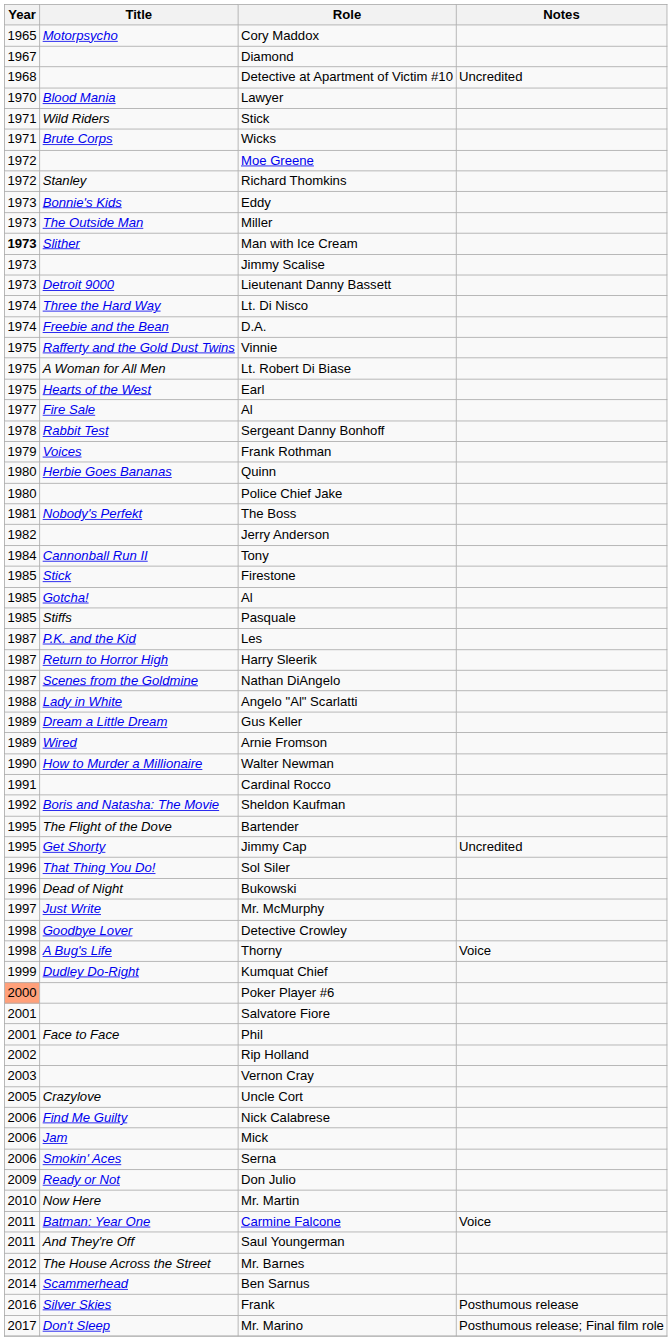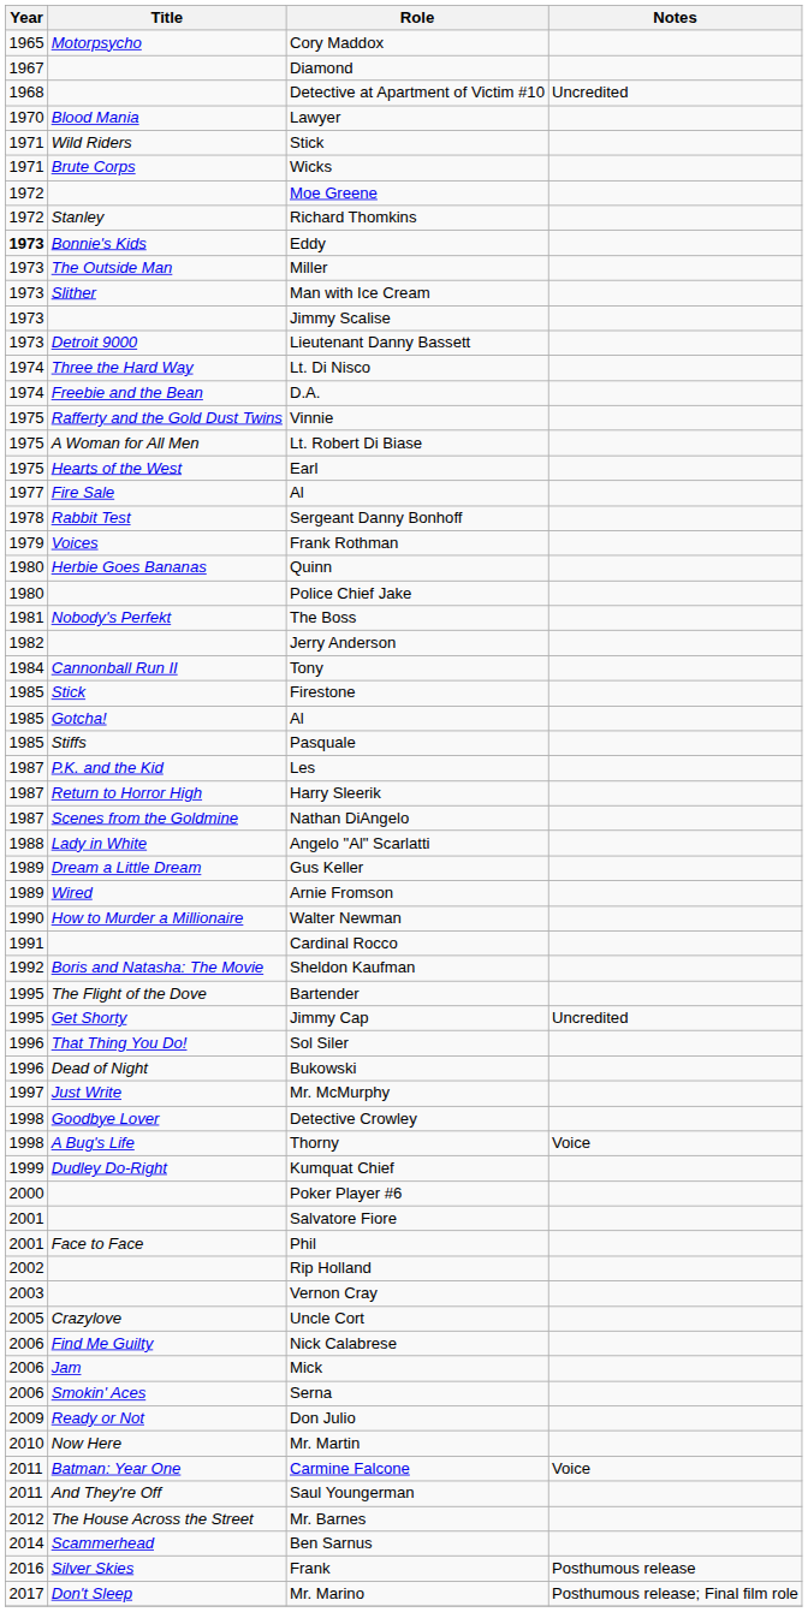Eddy | Year: normal -> bold
Man with Ice Cream | Year: bold -> normal
Poker Player #6 | Year: lightsalmon background -> no background
